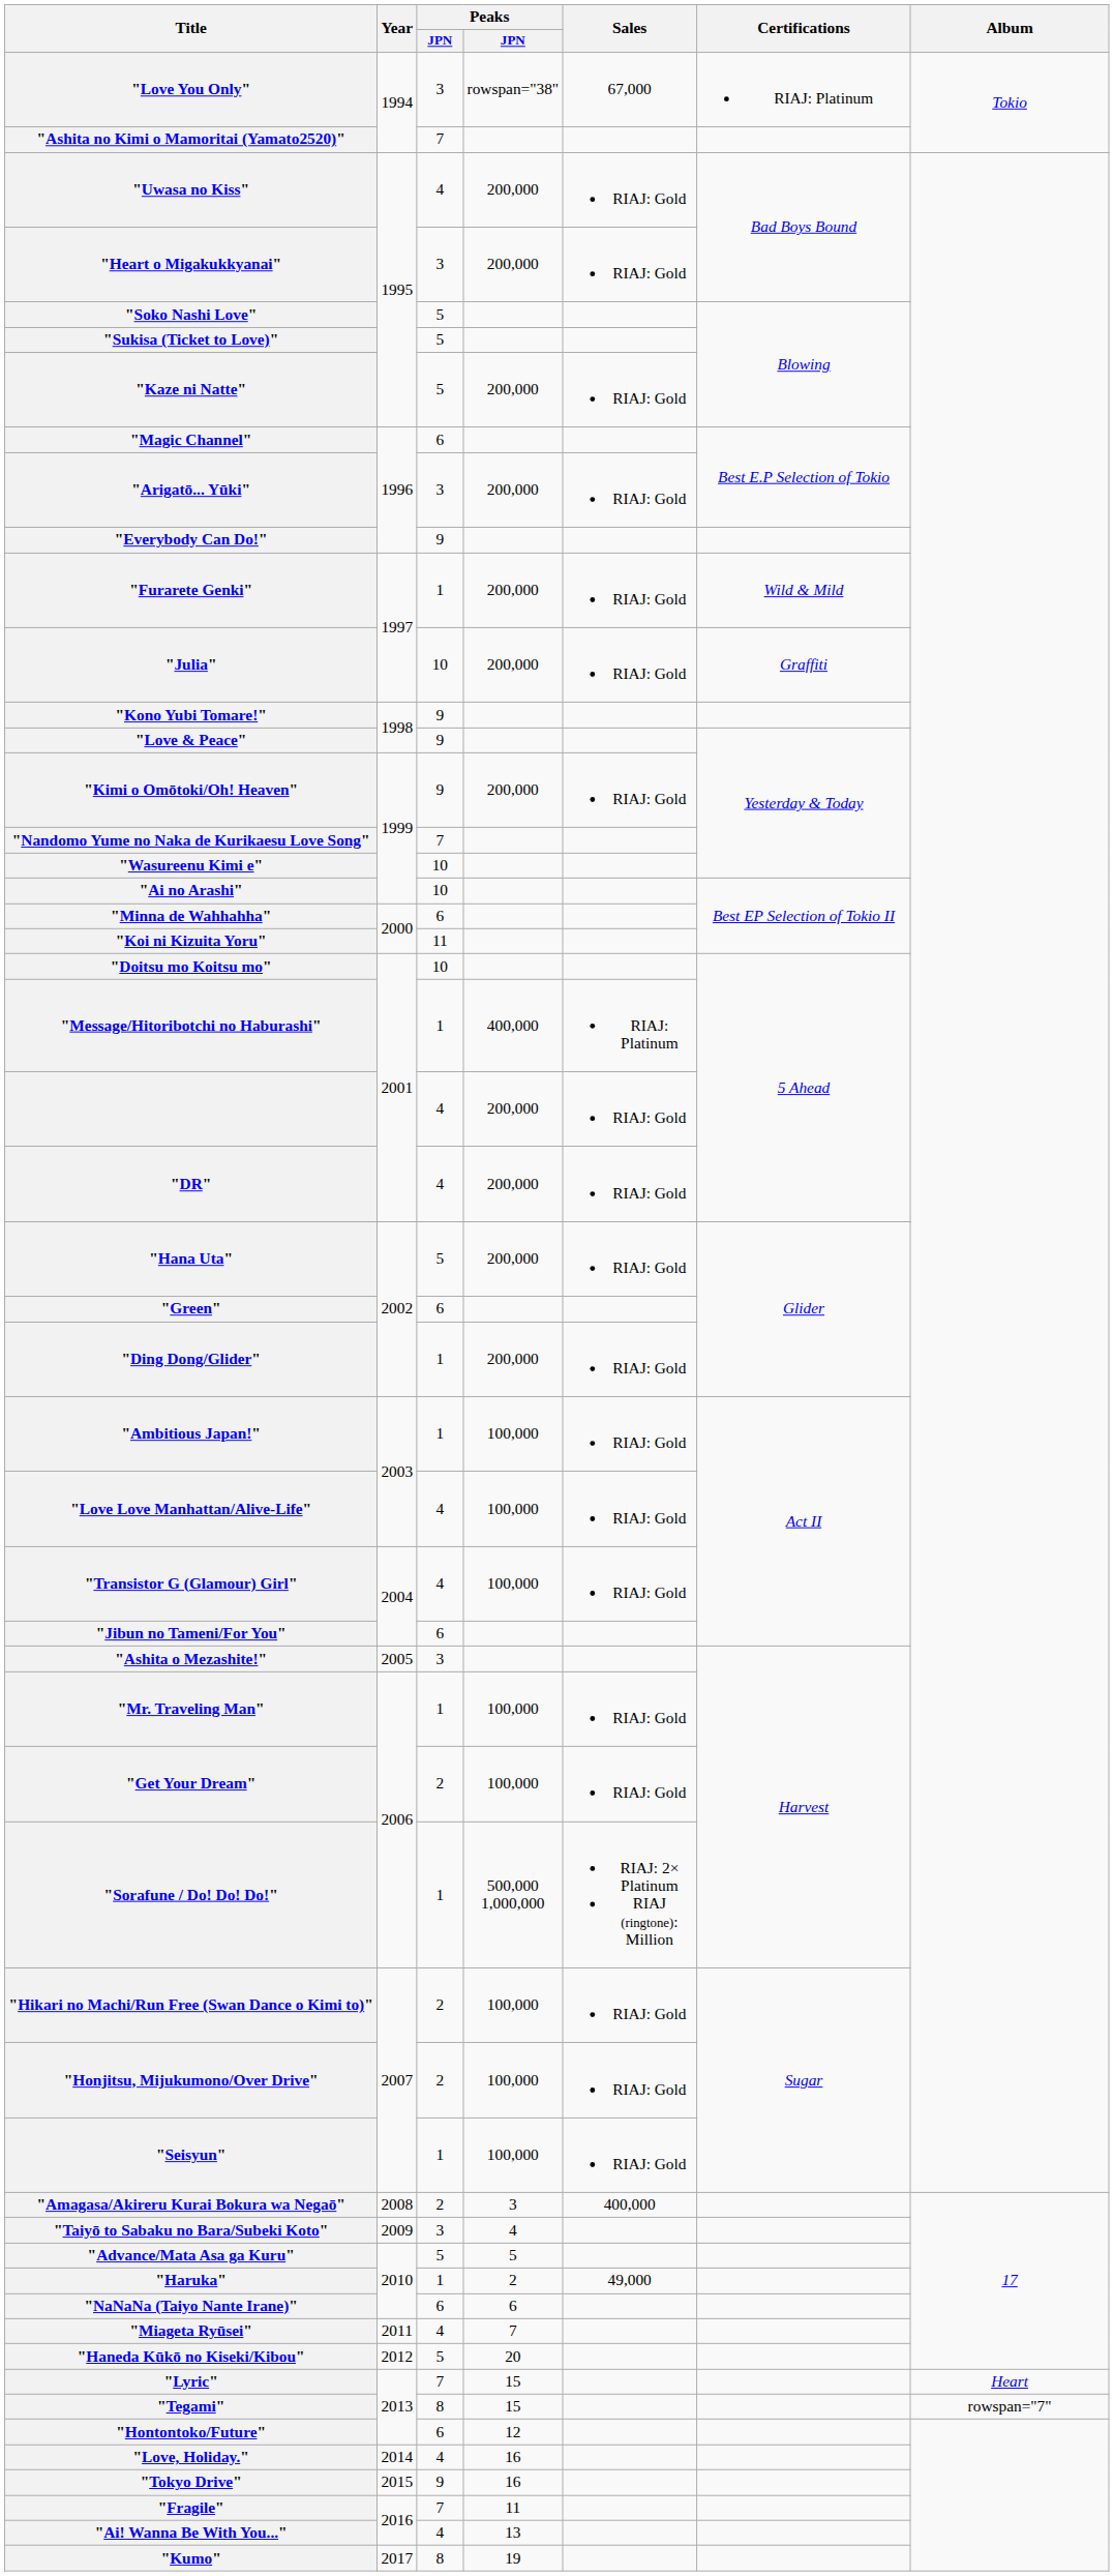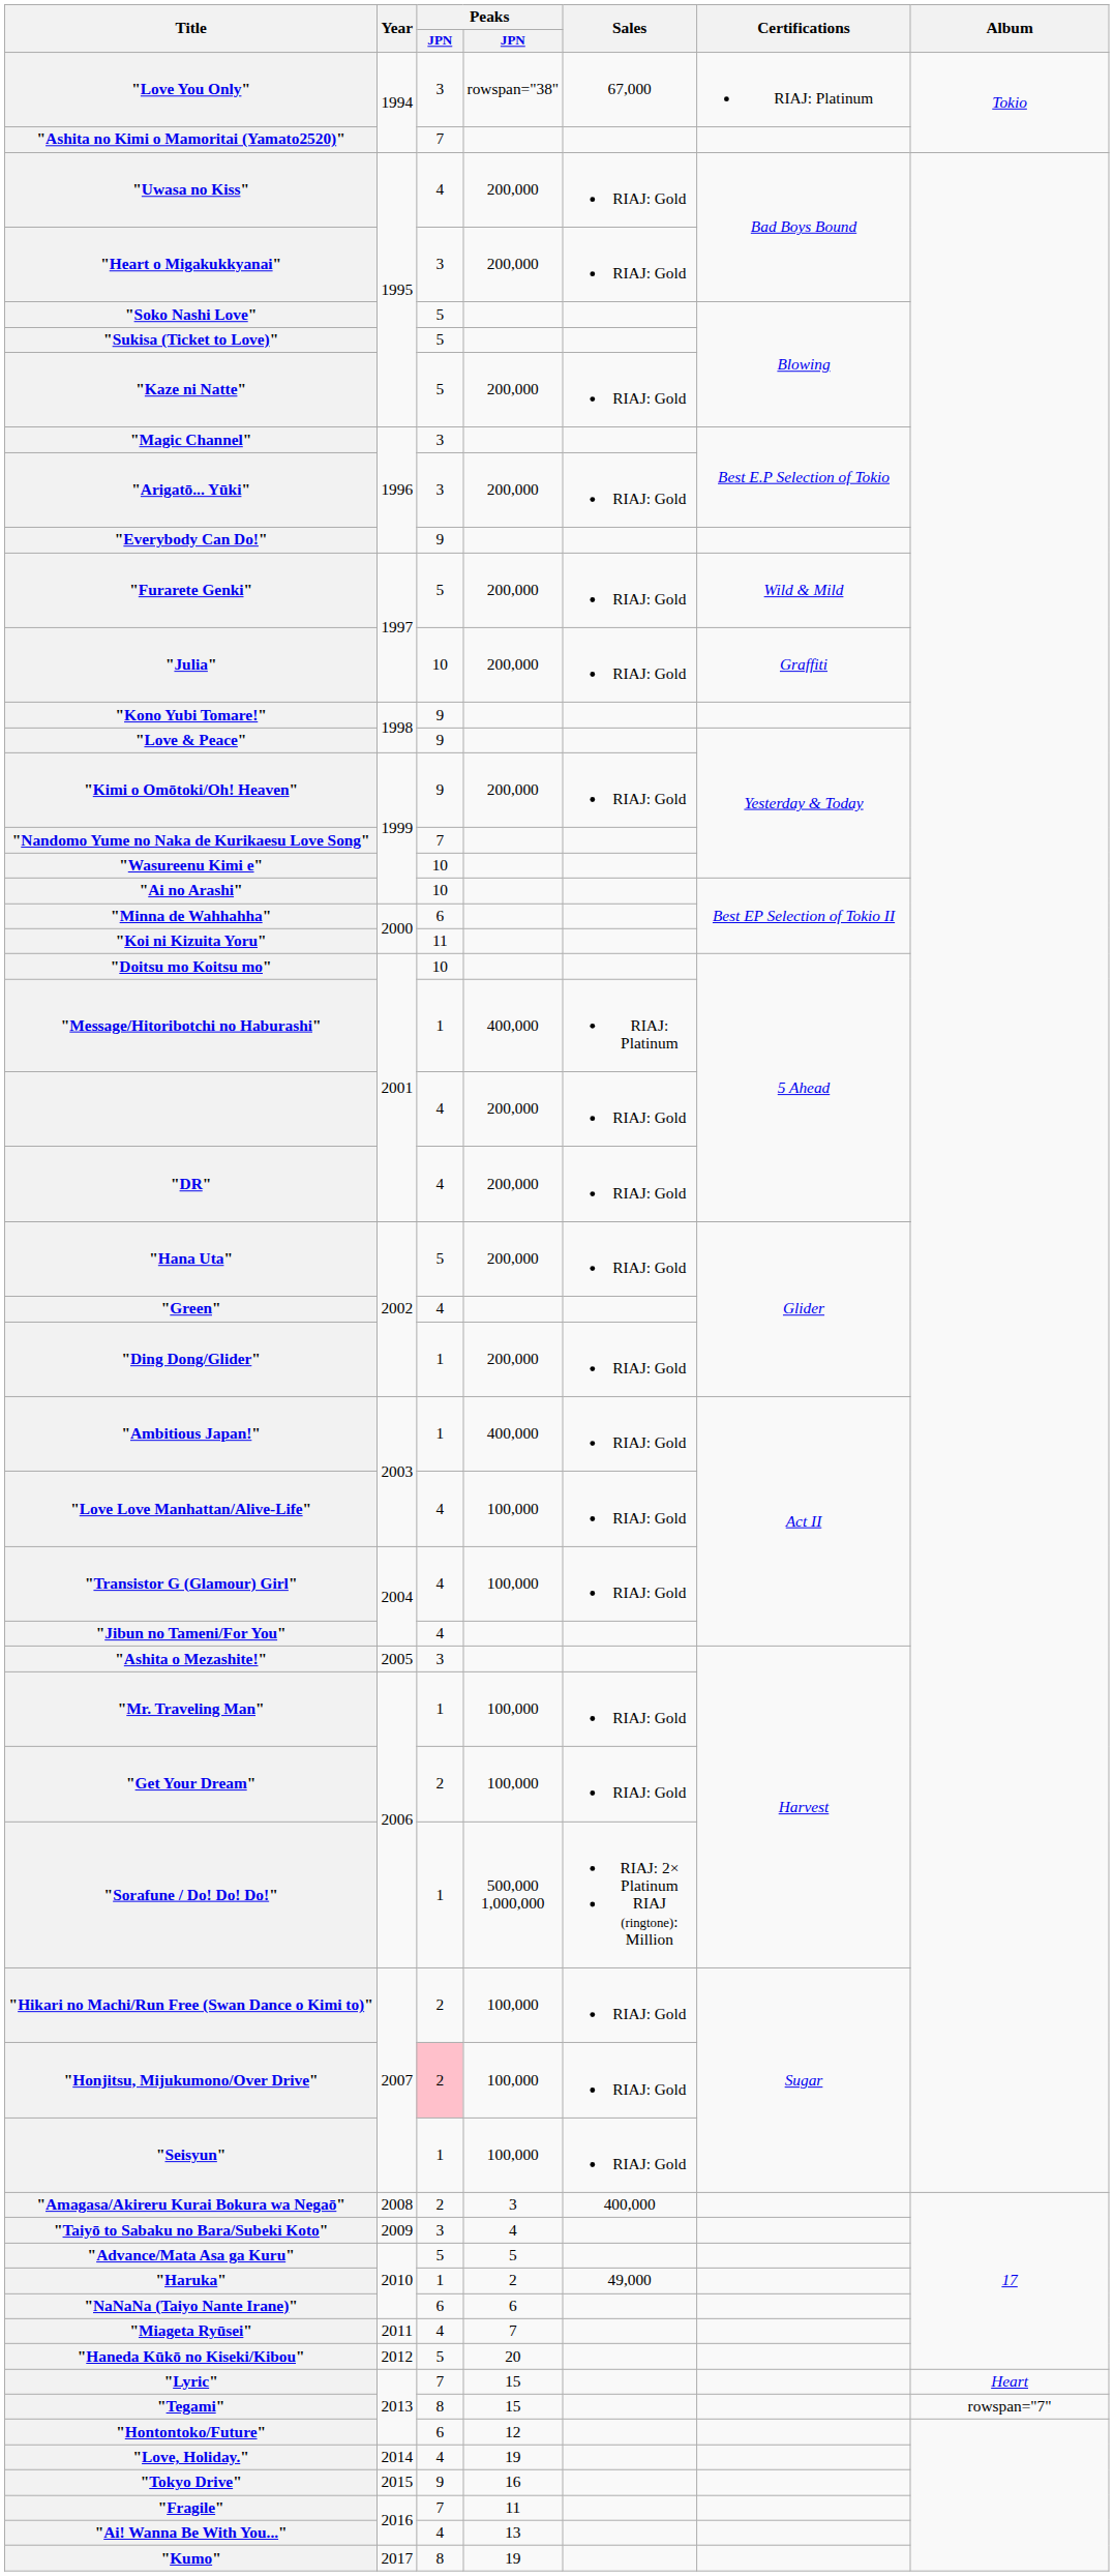"Magic Channel" | column 3: 6 -> 3
"Furarete Genki" | column 3: 1 -> 5
"Green" | column 3: 6 -> 4
"Ambitious Japan!" | column 4: 100,000 -> 400,000
"Jibun no Tameni/For You" | column 3: 6 -> 4
"Honjitsu, Mijukumono/Over Drive" | column 3: no background -> pink background
"Love, Holiday." | column 4: 16 -> 19
